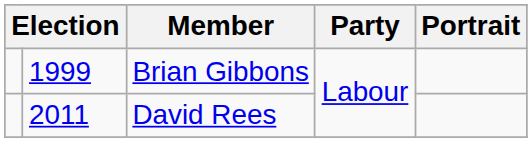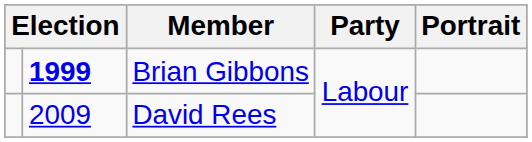Brian Gibbons | column 2: normal -> bold
David Rees | column 2: 2011 -> 2009
